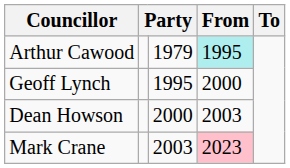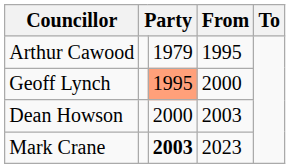Arthur Cawood | From: paleturquoise background -> no background
Geoff Lynch | column 3: no background -> lightsalmon background
Mark Crane | column 3: normal -> bold
Mark Crane | From: pink background -> no background
